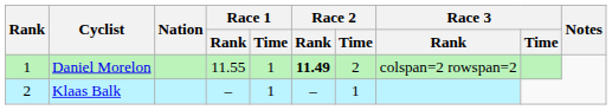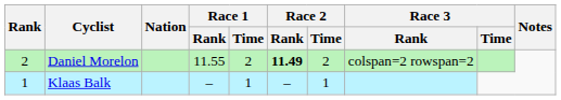Daniel Morelon | Rank: 1 -> 2
Daniel Morelon | Race 1 / Time: 1 -> 2
Klaas Balk | Rank: 2 -> 1
